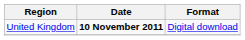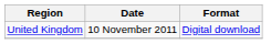United Kingdom | Date: bold -> normal
